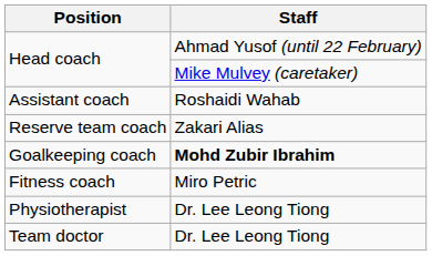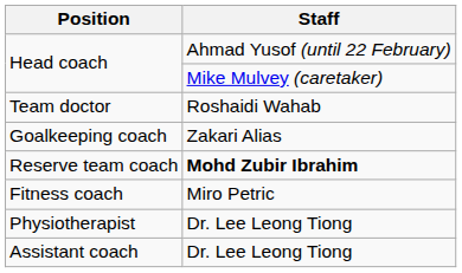row 4 | Position: Assistant coach -> Team doctor
row 5 | Position: Reserve team coach -> Goalkeeping coach
row 6 | Position: Goalkeeping coach -> Reserve team coach
row 9 | Position: Team doctor -> Assistant coach
